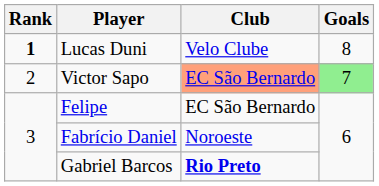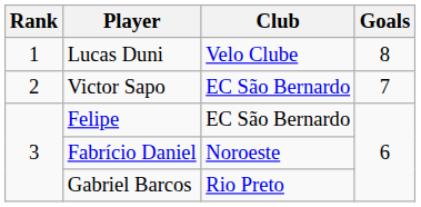Lucas Duni | Rank: bold -> normal
Victor Sapo | Club: lightsalmon background -> no background
Victor Sapo | Goals: lightgreen background -> no background
Gabriel Barcos | Club: bold -> normal
